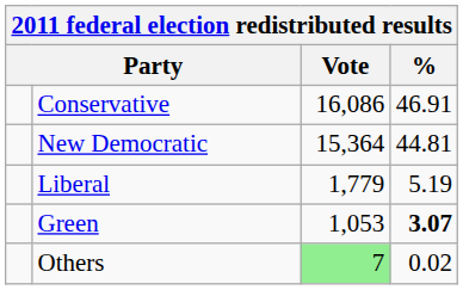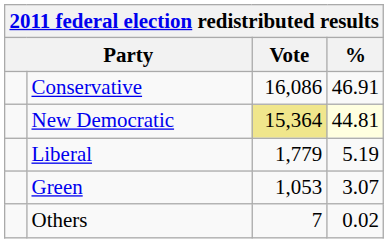New Democratic | Vote: no background -> khaki background
New Democratic | %: no background -> lightyellow background
Green | %: bold -> normal
Others | Vote: lightgreen background -> no background
